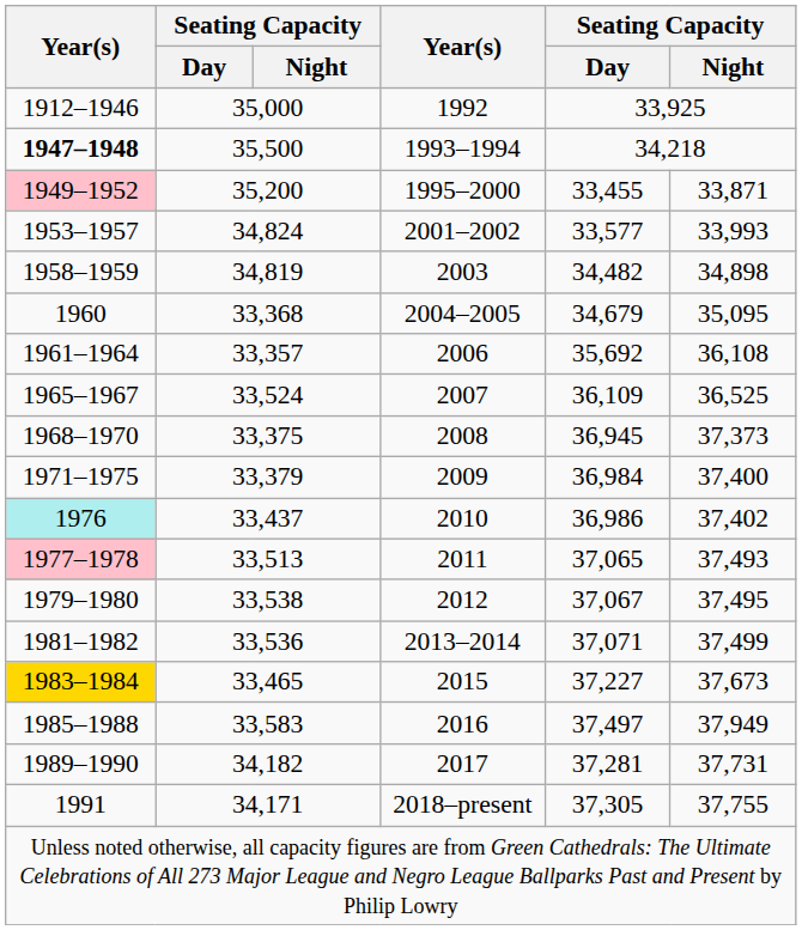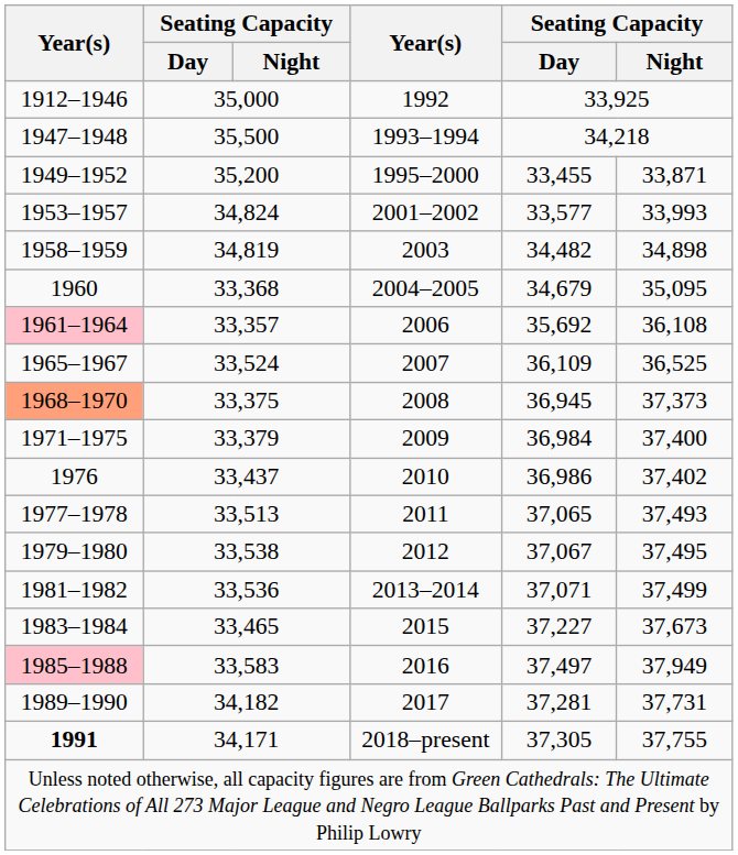1947–1948 | column 1: bold -> normal
1949–1952 | column 1: pink background -> no background
1961–1964 | column 1: no background -> pink background
1968–1970 | column 1: no background -> lightsalmon background
1976 | column 1: paleturquoise background -> no background
1977–1978 | column 1: pink background -> no background
1983–1984 | column 1: gold background -> no background
1985–1988 | column 1: no background -> pink background
1991 | column 1: normal -> bold
